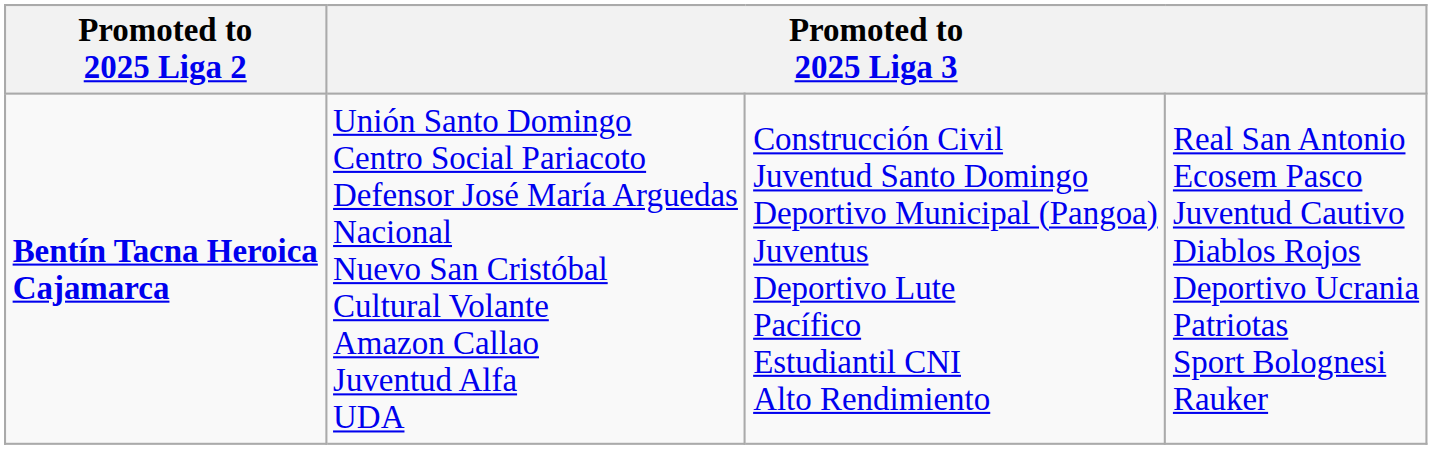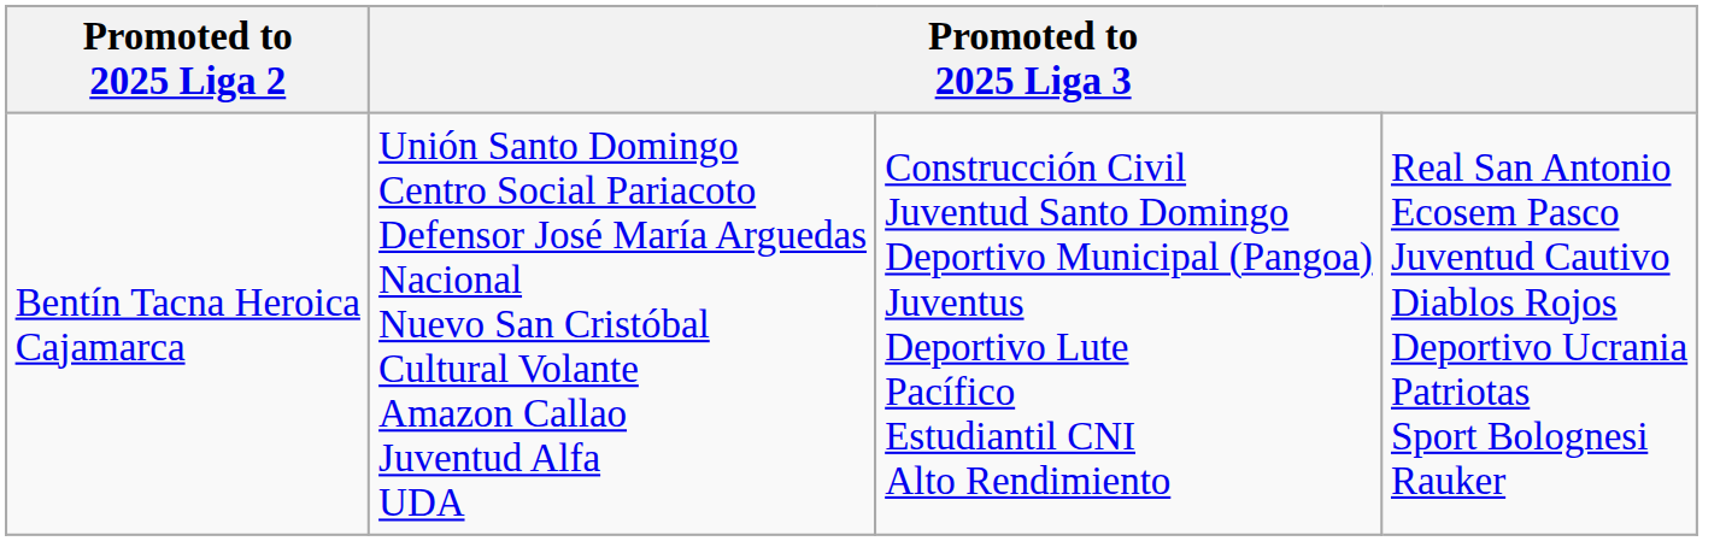Bentín Tacna Heroica Cajamarca | Promoted to 2025 Liga 2: bold -> normal
